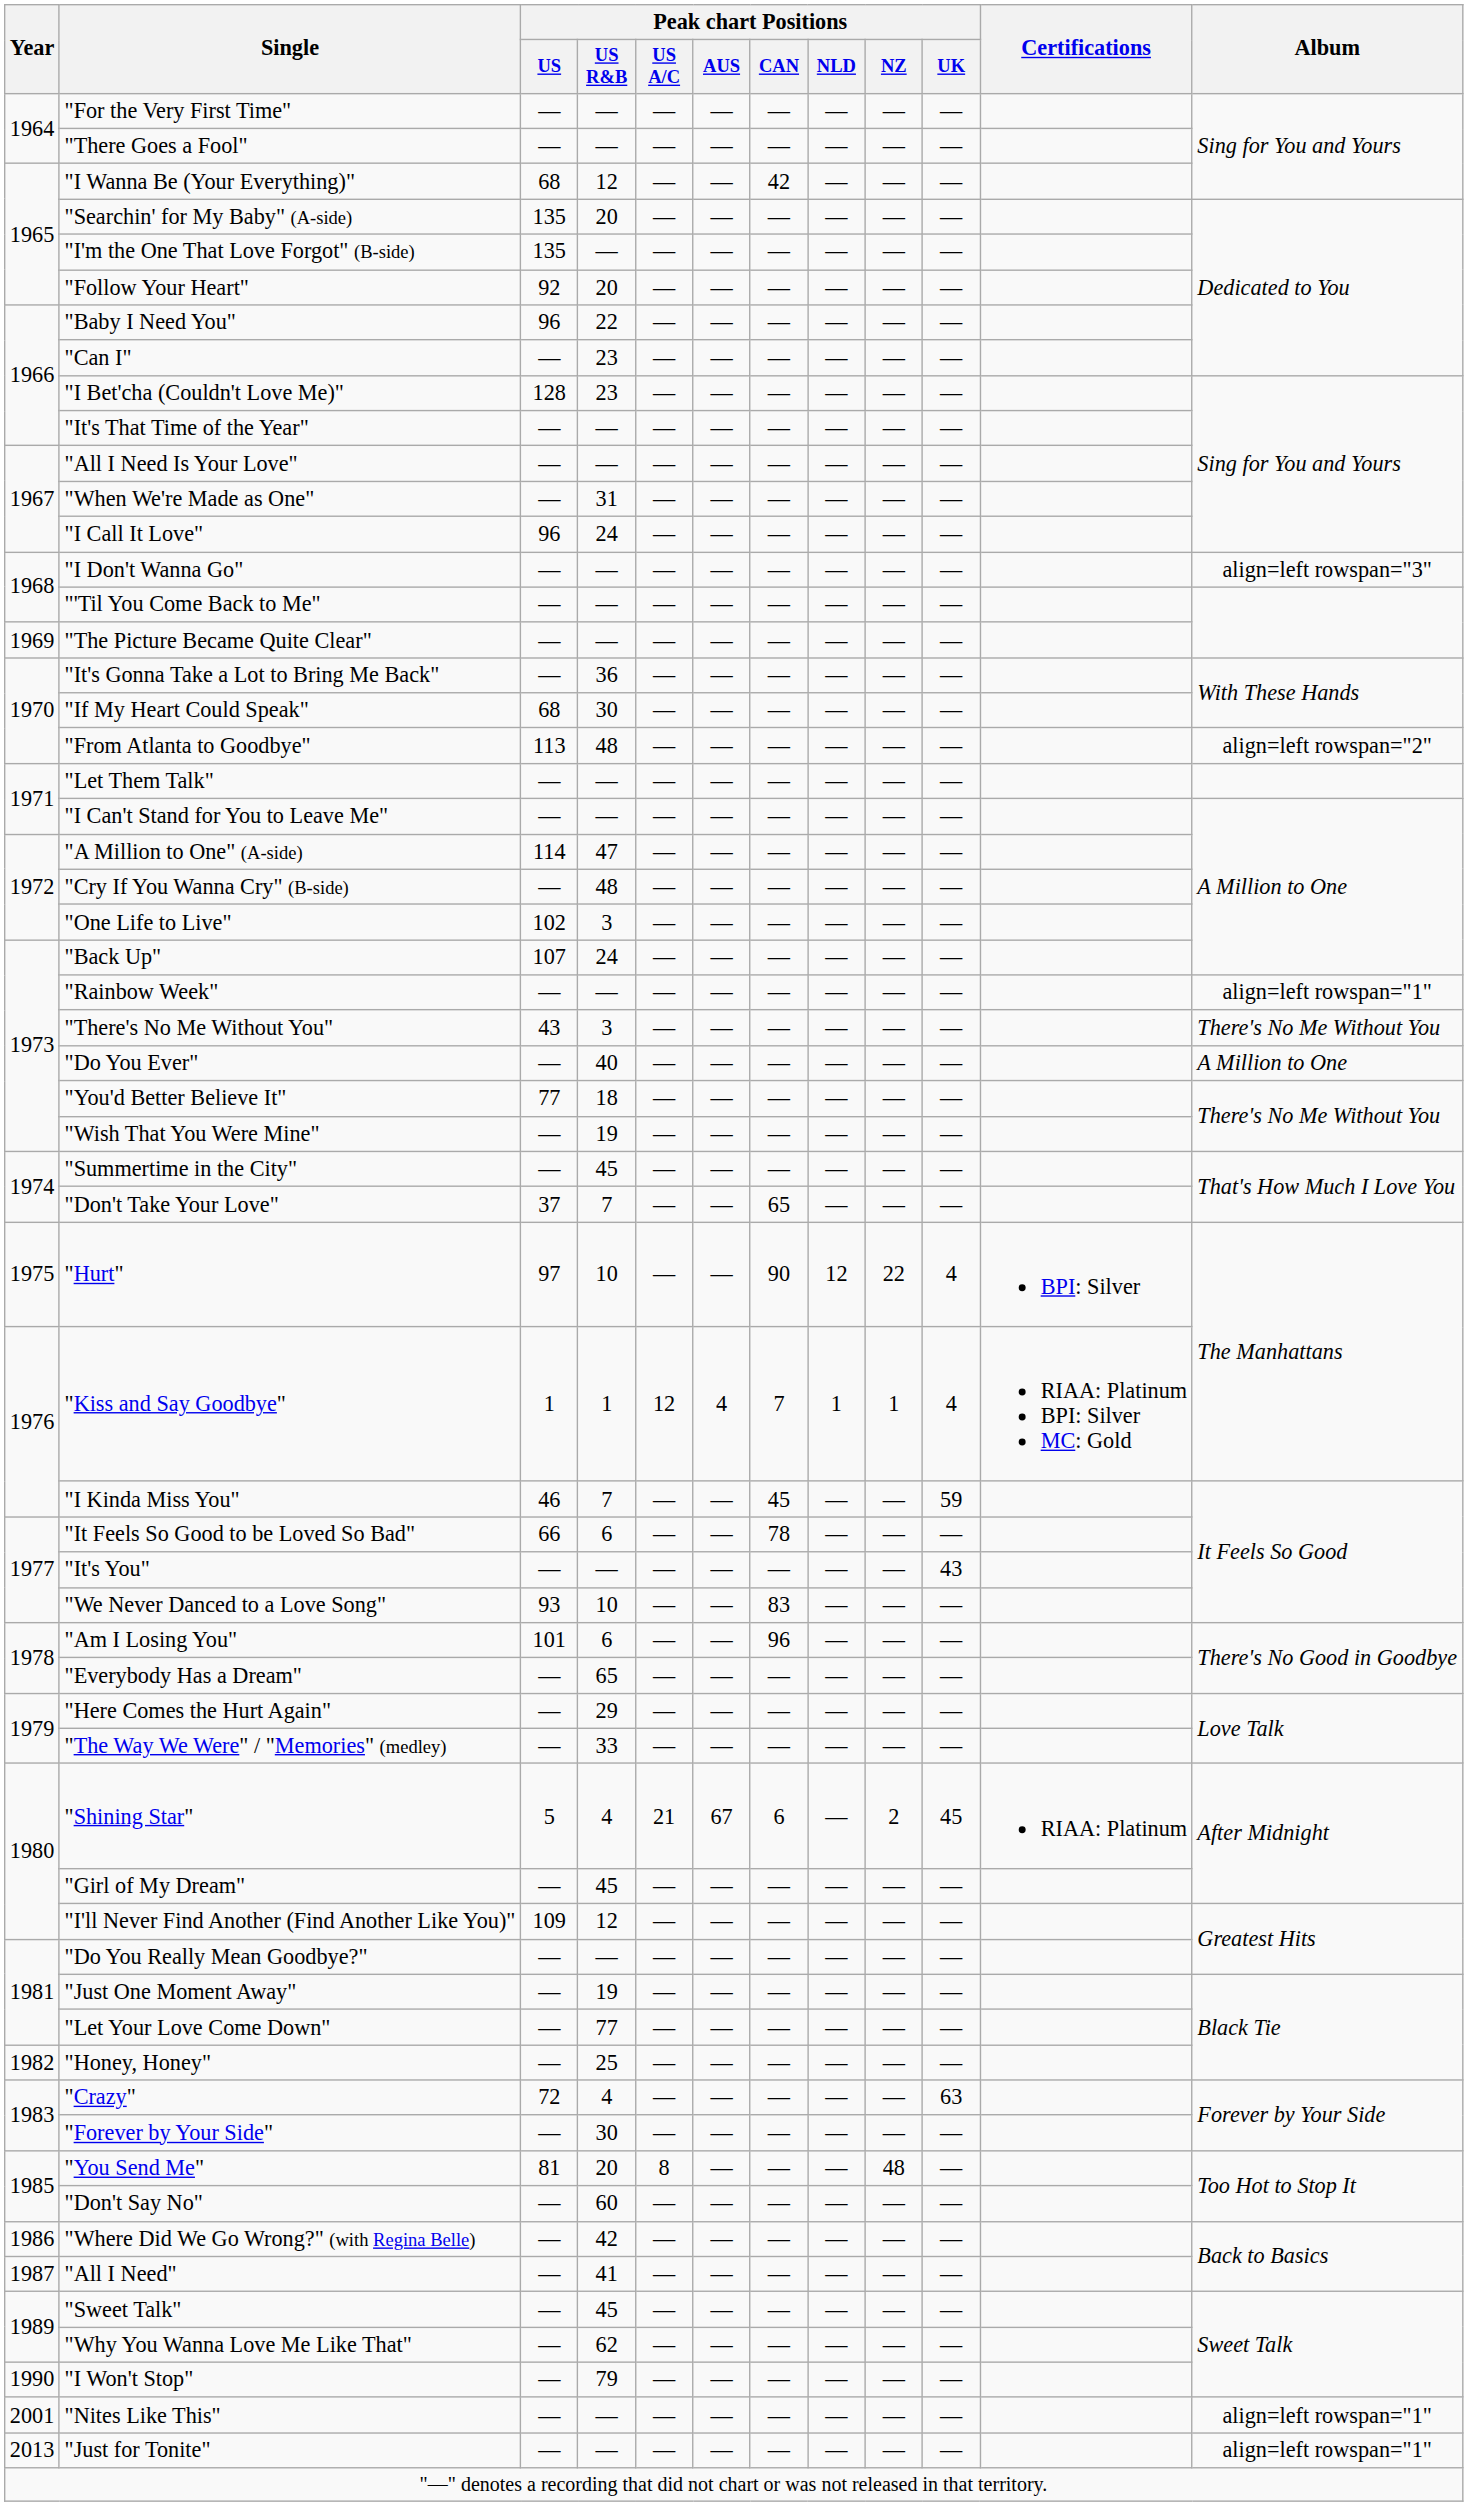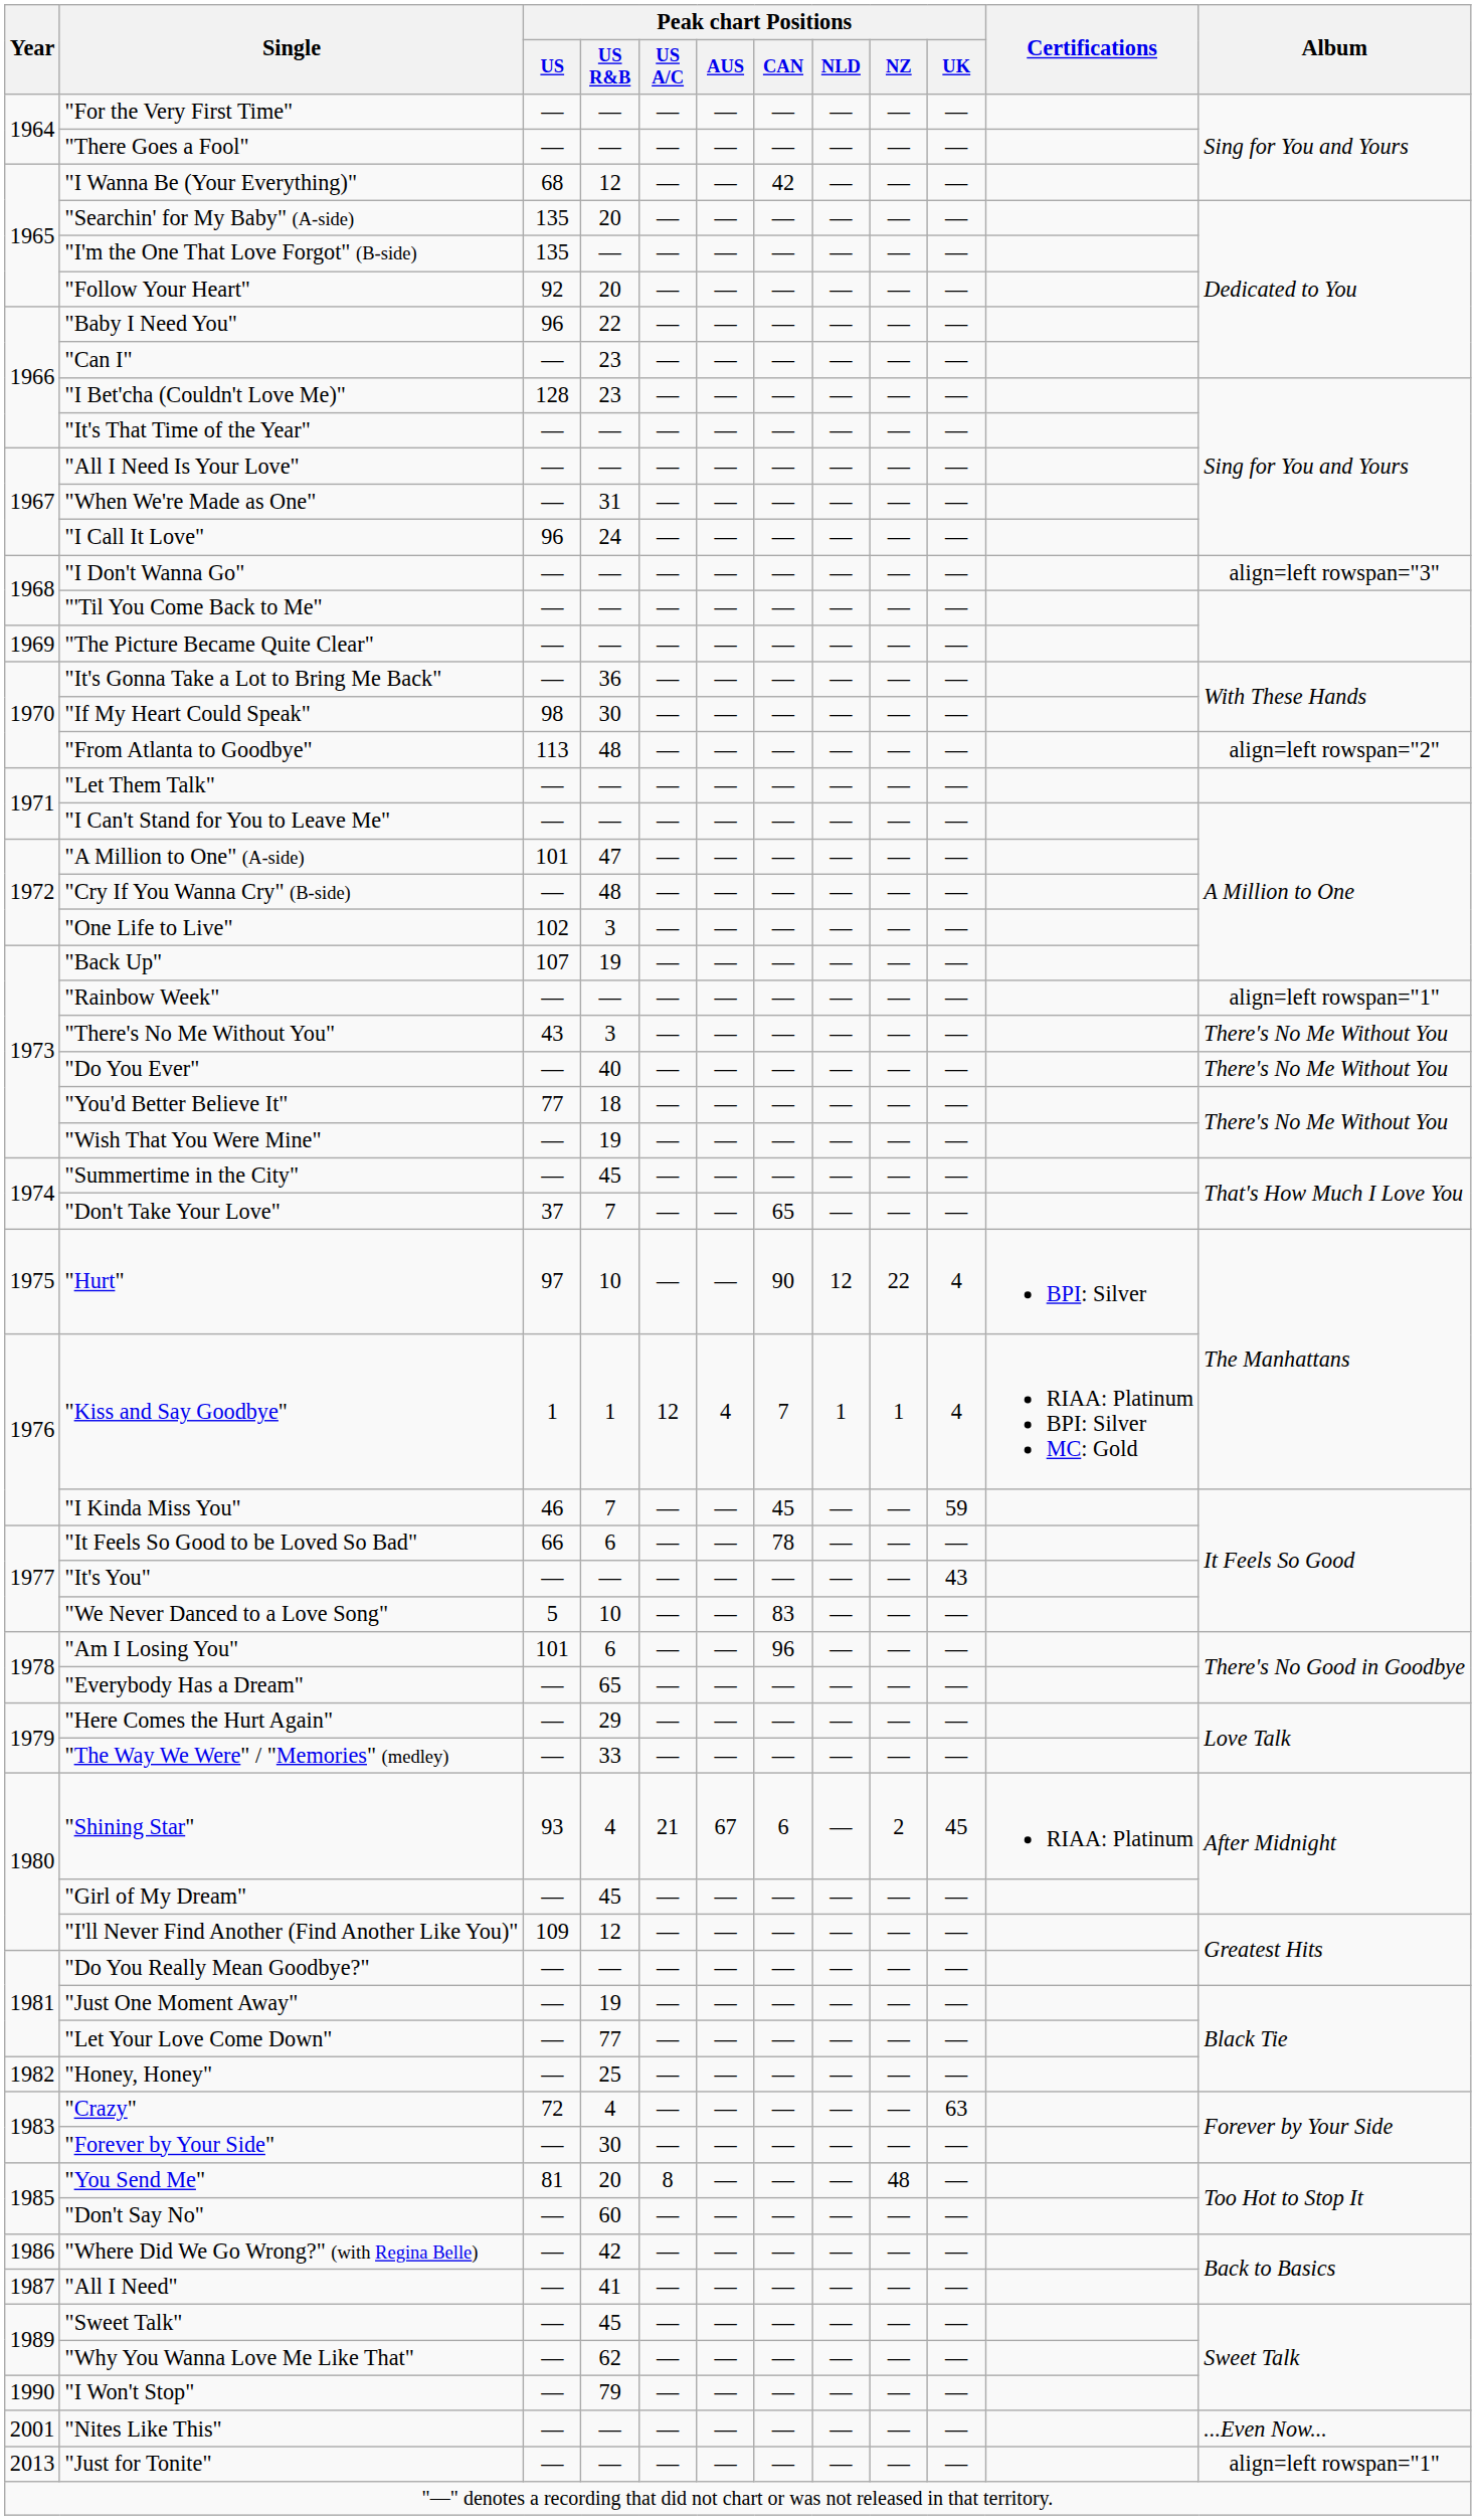"If My Heart Could Speak" | Peak chart Positions / US: 68 -> 98
"A Million to One" (A-side) | Peak chart Positions / US: 114 -> 101
"Back Up" | Peak chart Positions / US R&B: 24 -> 19
"Do You Ever" | Album: A Million to One -> There's No Me Without You
"We Never Danced to a Love Song" | Peak chart Positions / US: 93 -> 5
"Shining Star" | Peak chart Positions / US: 5 -> 93
"Nites Like This" | Album: align=left rowspan="1" -> ...Even Now...
